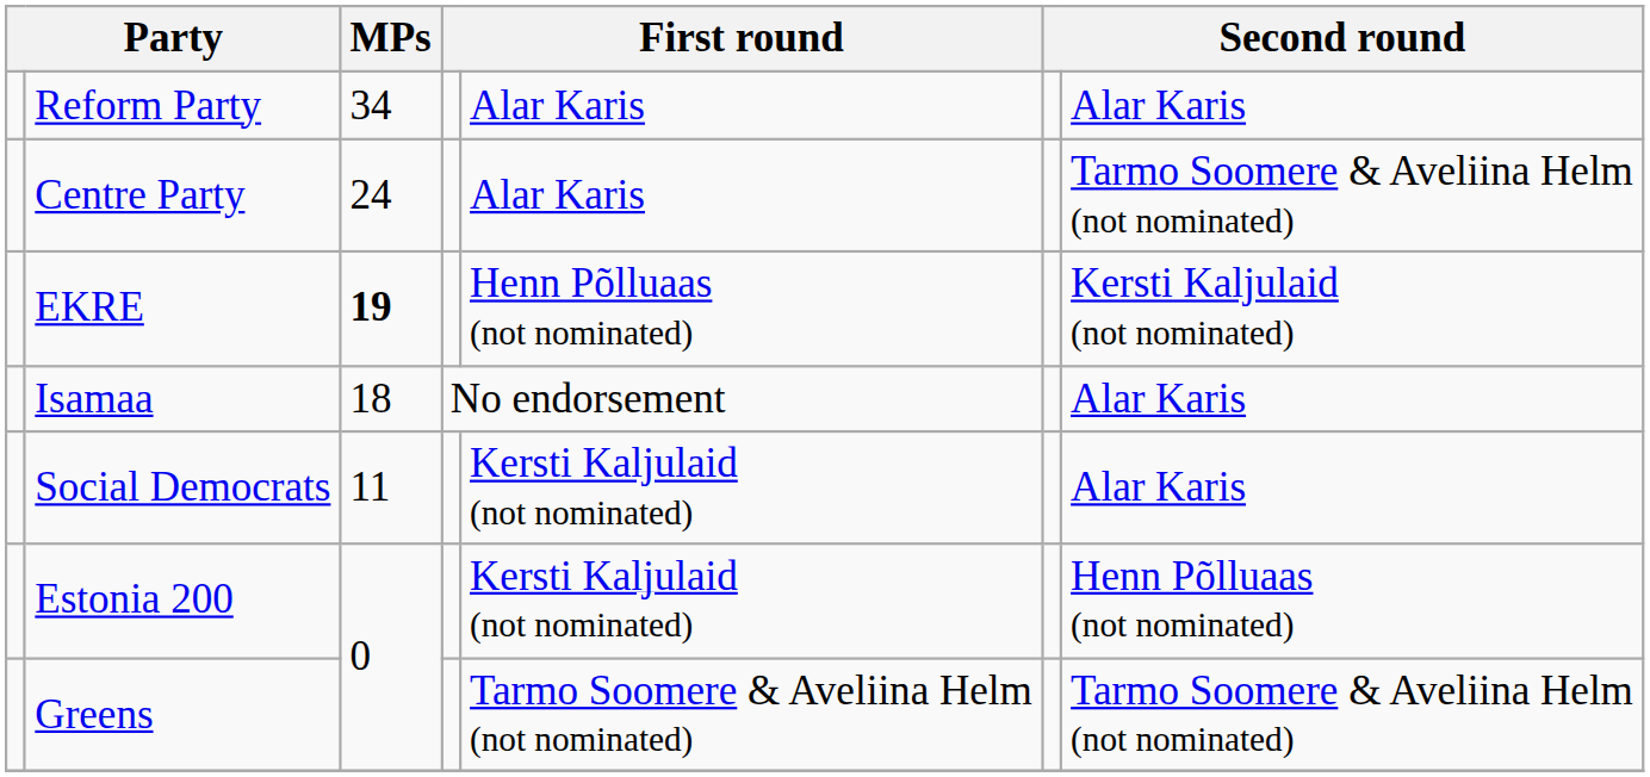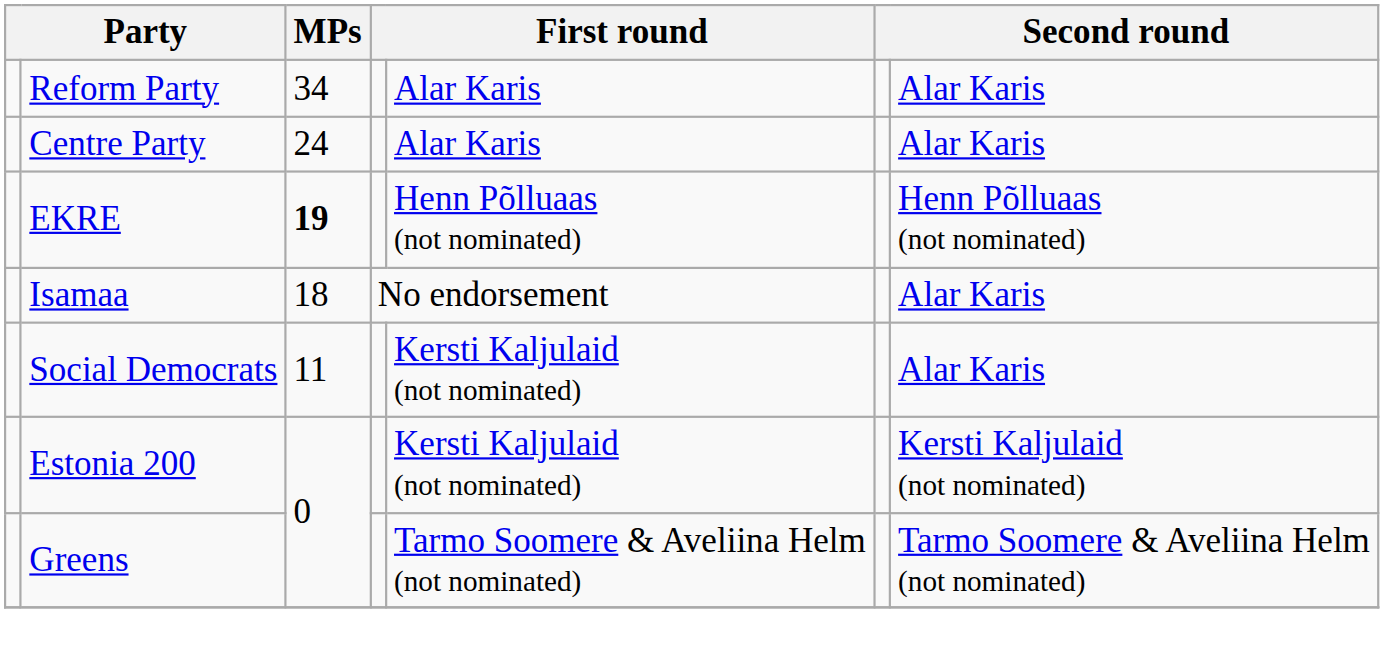Centre Party | column 7: Tarmo Soomere & Aveliina Helm (not nominated) -> Alar Karis
EKRE | column 7: Kersti Kaljulaid (not nominated) -> Henn Põlluaas (not nominated)
Estonia 200 | column 7: Henn Põlluaas (not nominated) -> Kersti Kaljulaid (not nominated)
